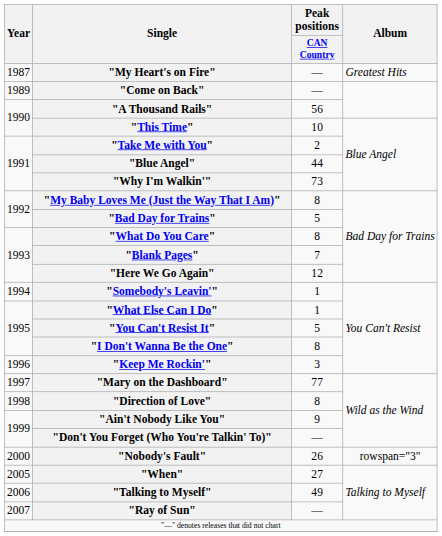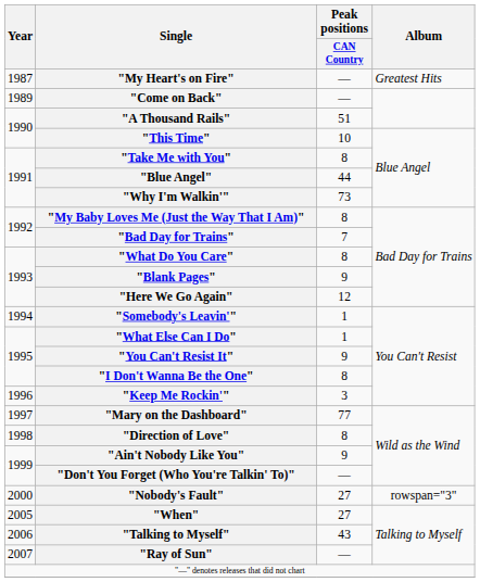"A Thousand Rails" | Peak positions / CAN Country: 56 -> 51
"Take Me with You" | Peak positions / CAN Country: 2 -> 8
"Bad Day for Trains" | Peak positions / CAN Country: 5 -> 7
"Blank Pages" | Peak positions / CAN Country: 7 -> 9
"You Can't Resist It" | Peak positions / CAN Country: 5 -> 9
"Nobody's Fault" | Peak positions / CAN Country: 26 -> 27
"Talking to Myself" | Peak positions / CAN Country: 49 -> 43
